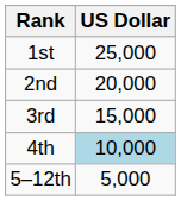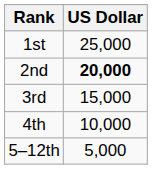2nd | US Dollar: normal -> bold
4th | US Dollar: lightblue background -> no background
